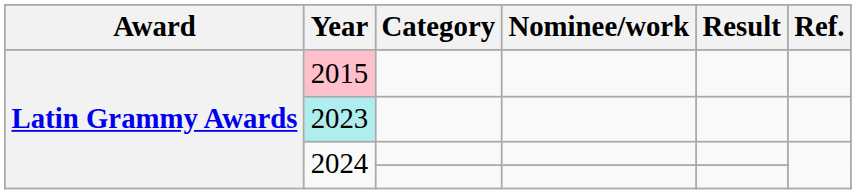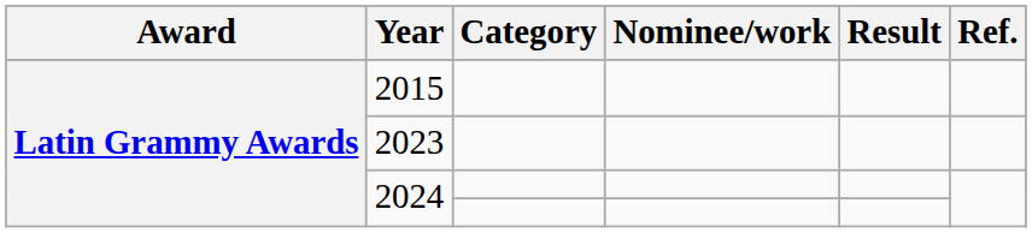2015 | Year: pink background -> no background
2023 | Year: paleturquoise background -> no background
